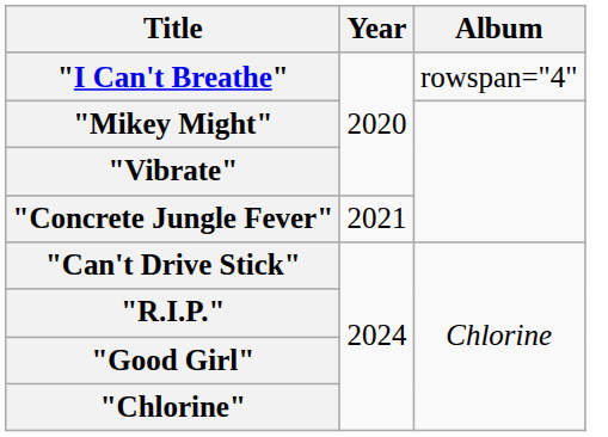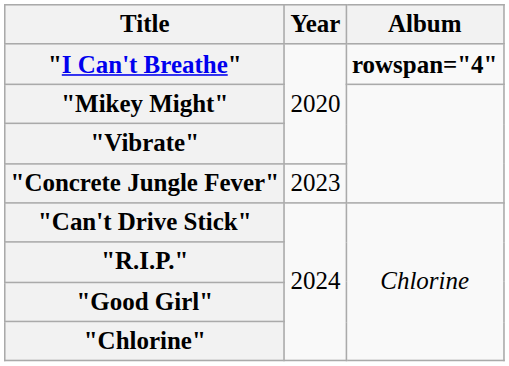"I Can't Breathe" | Album: normal -> bold
"Concrete Jungle Fever" | Year: 2021 -> 2023
